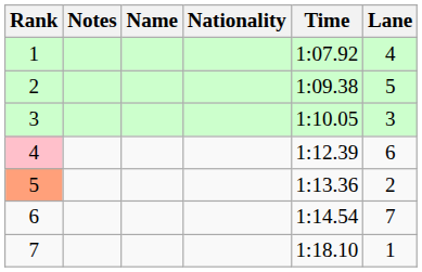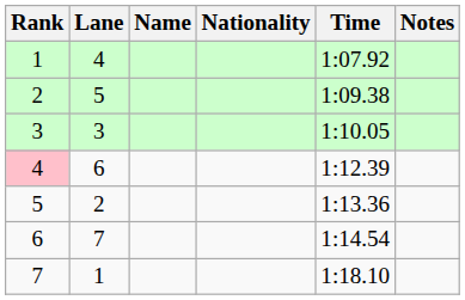columns swapped: Lane <-> Notes
row 6 | Rank: lightsalmon background -> no background
